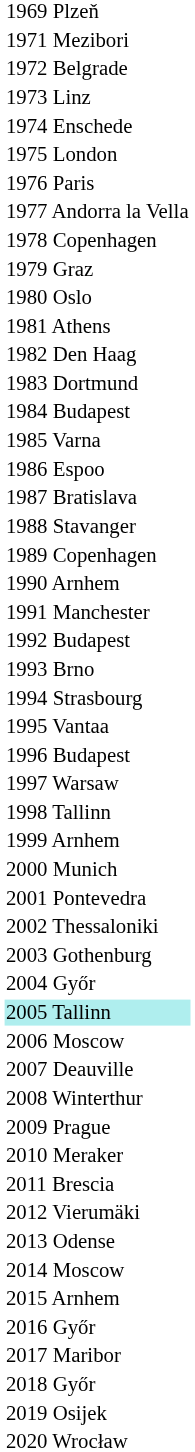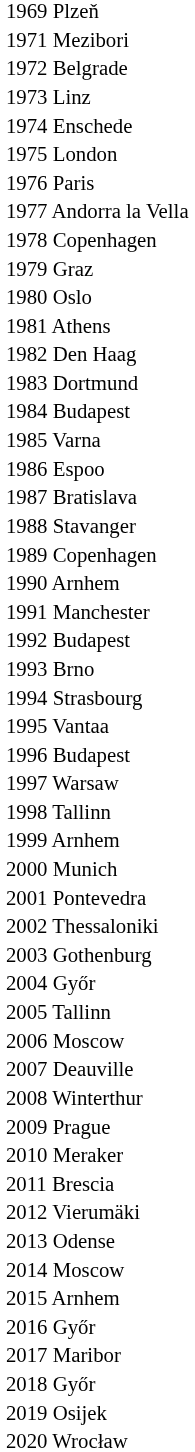2005 Tallinn | column 1: paleturquoise background -> no background
